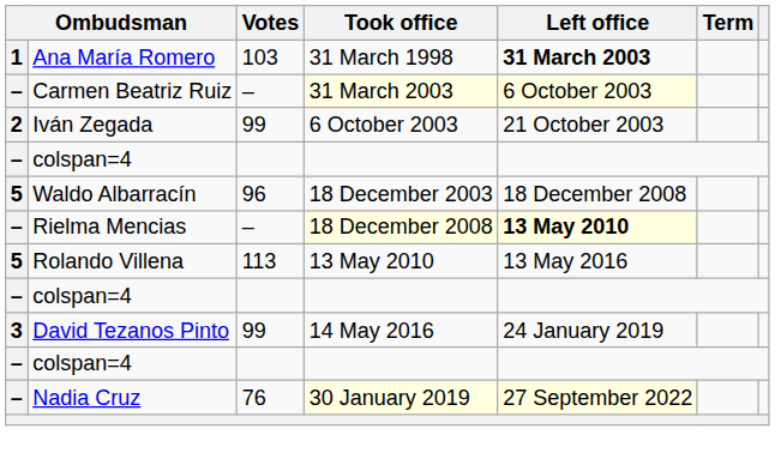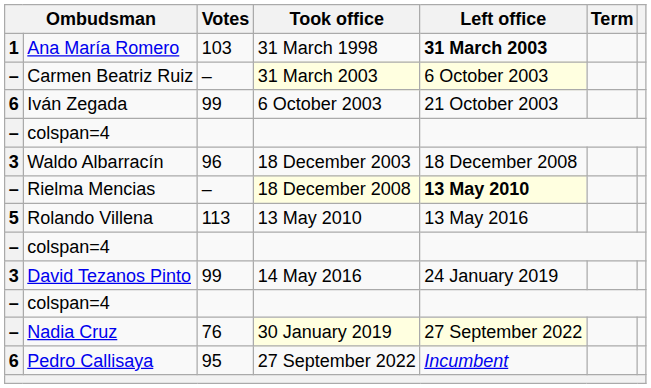Iván Zegada | column 1: 2 -> 6
Waldo Albarracín | column 1: 5 -> 3
+ row: 6 | Pedro Callisaya | 95 | 27 September 2022 | Incumbent
